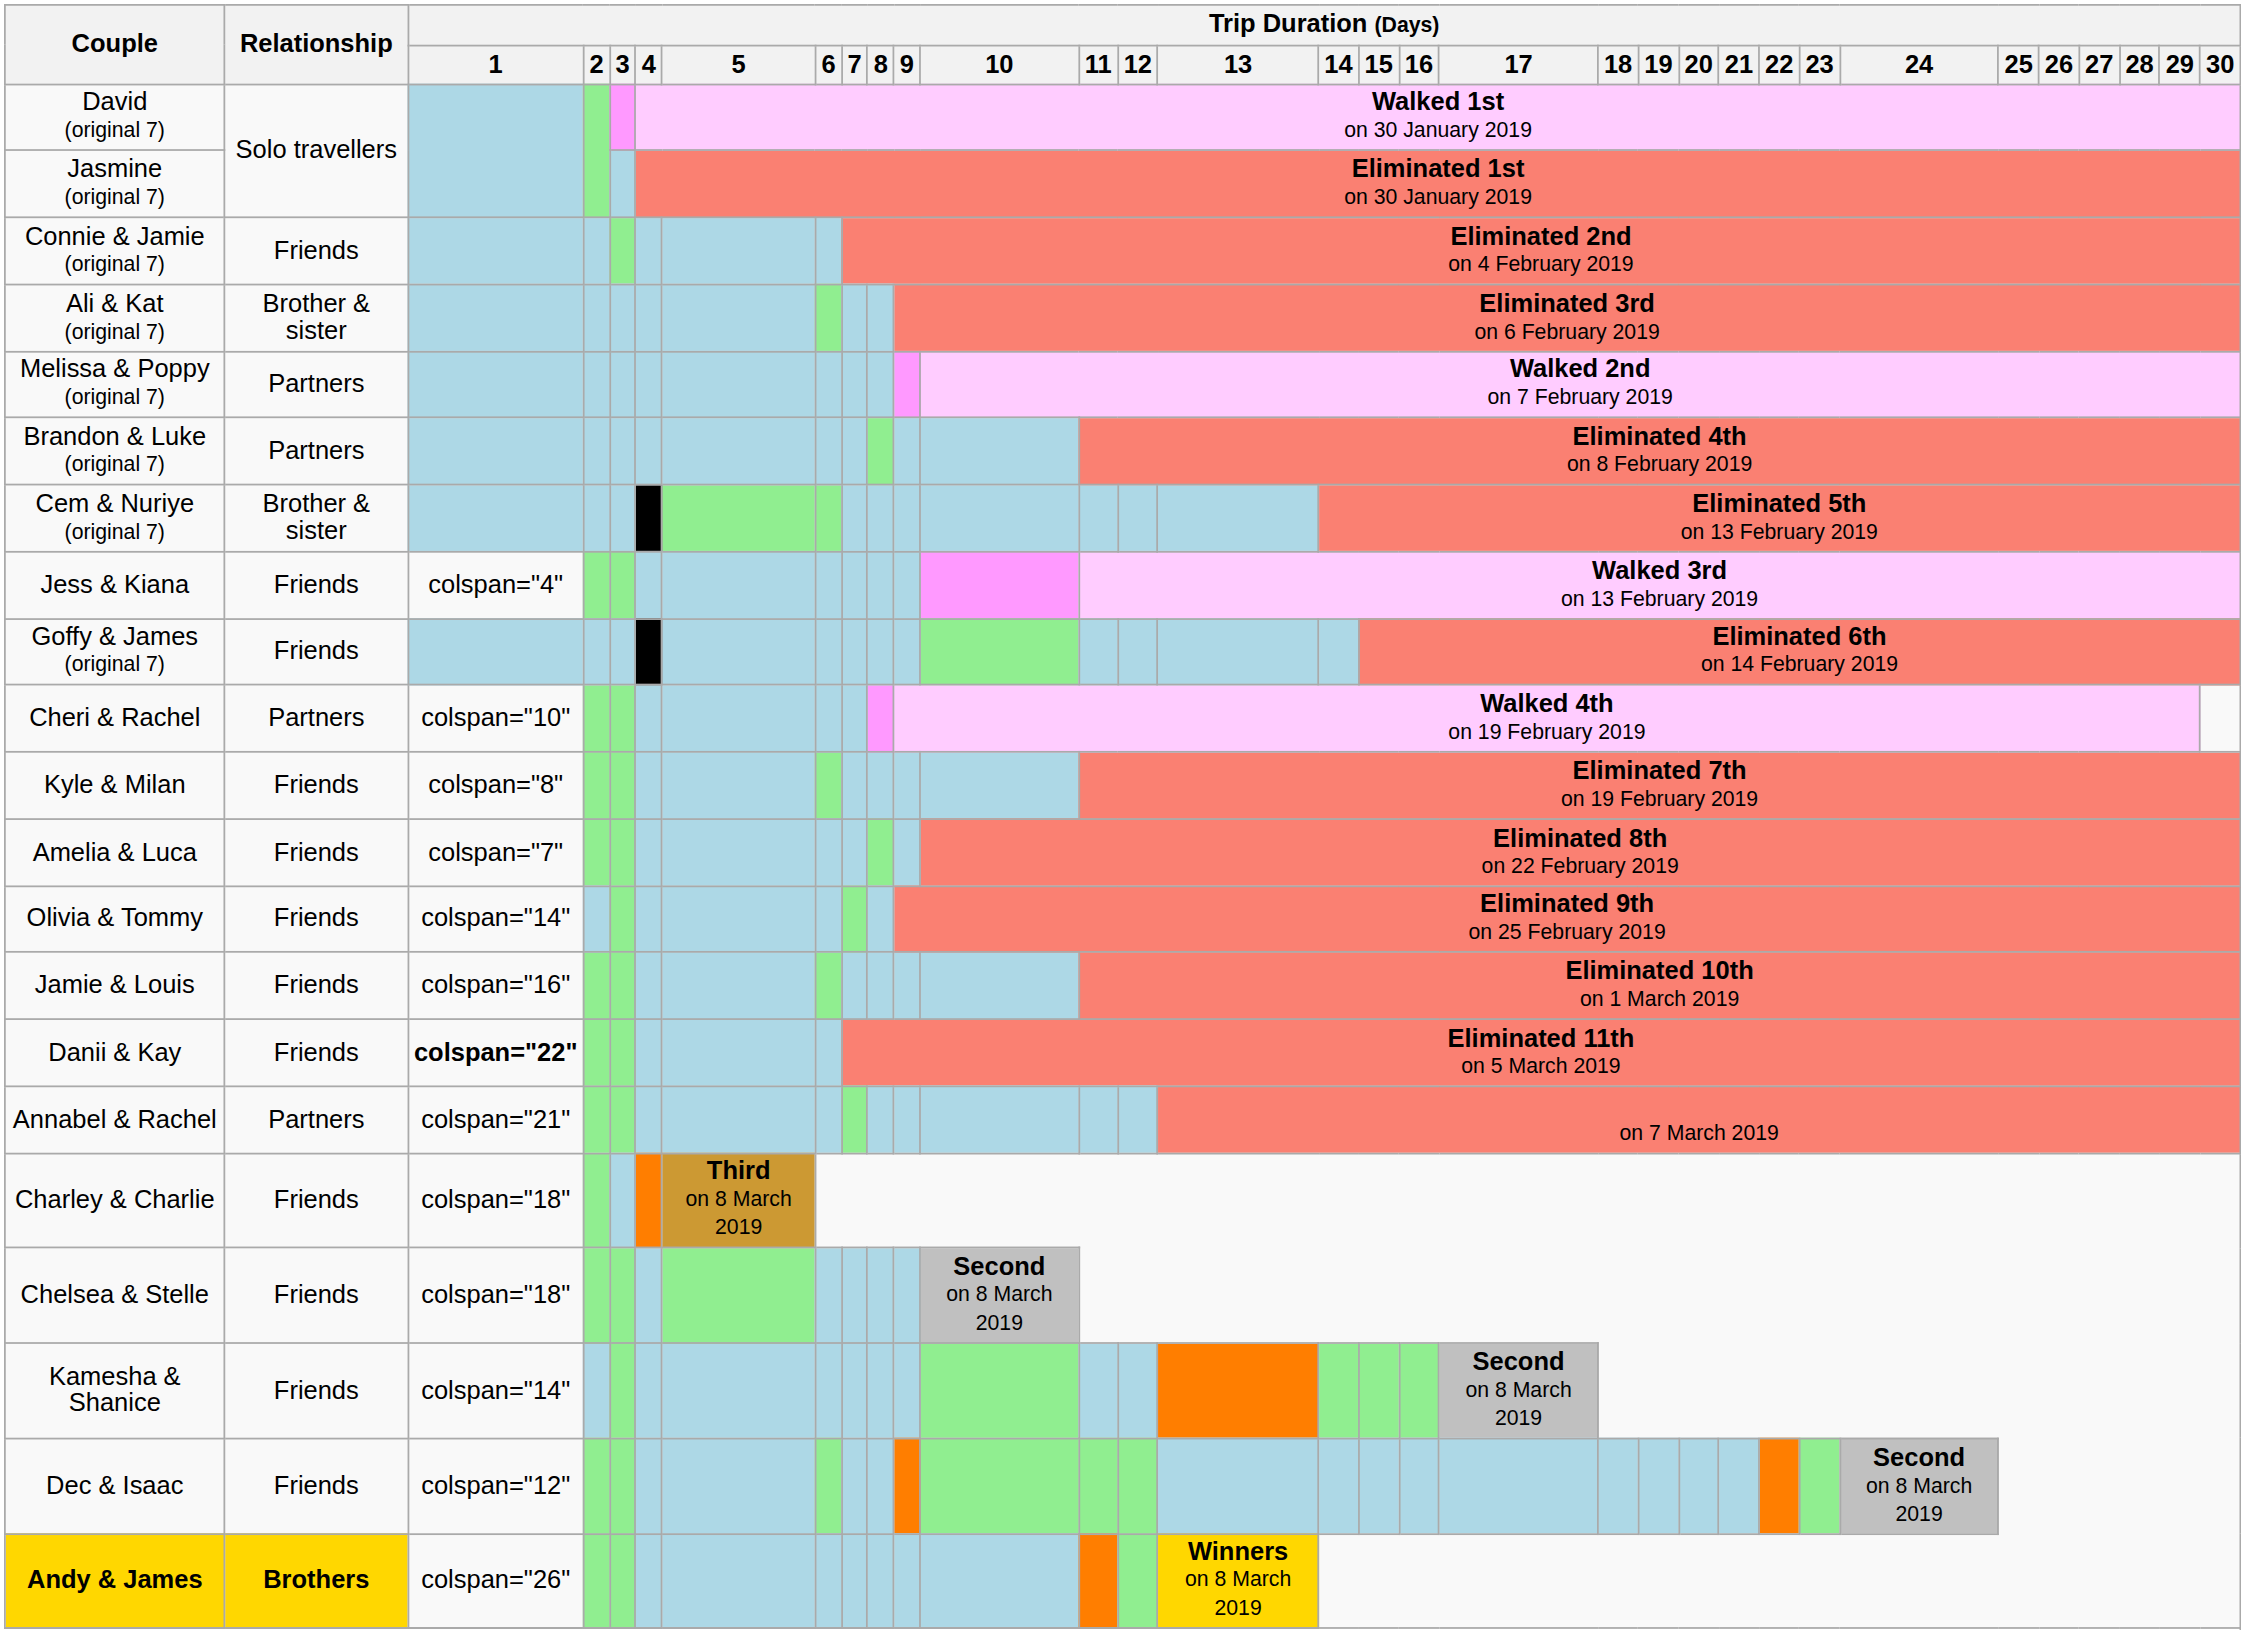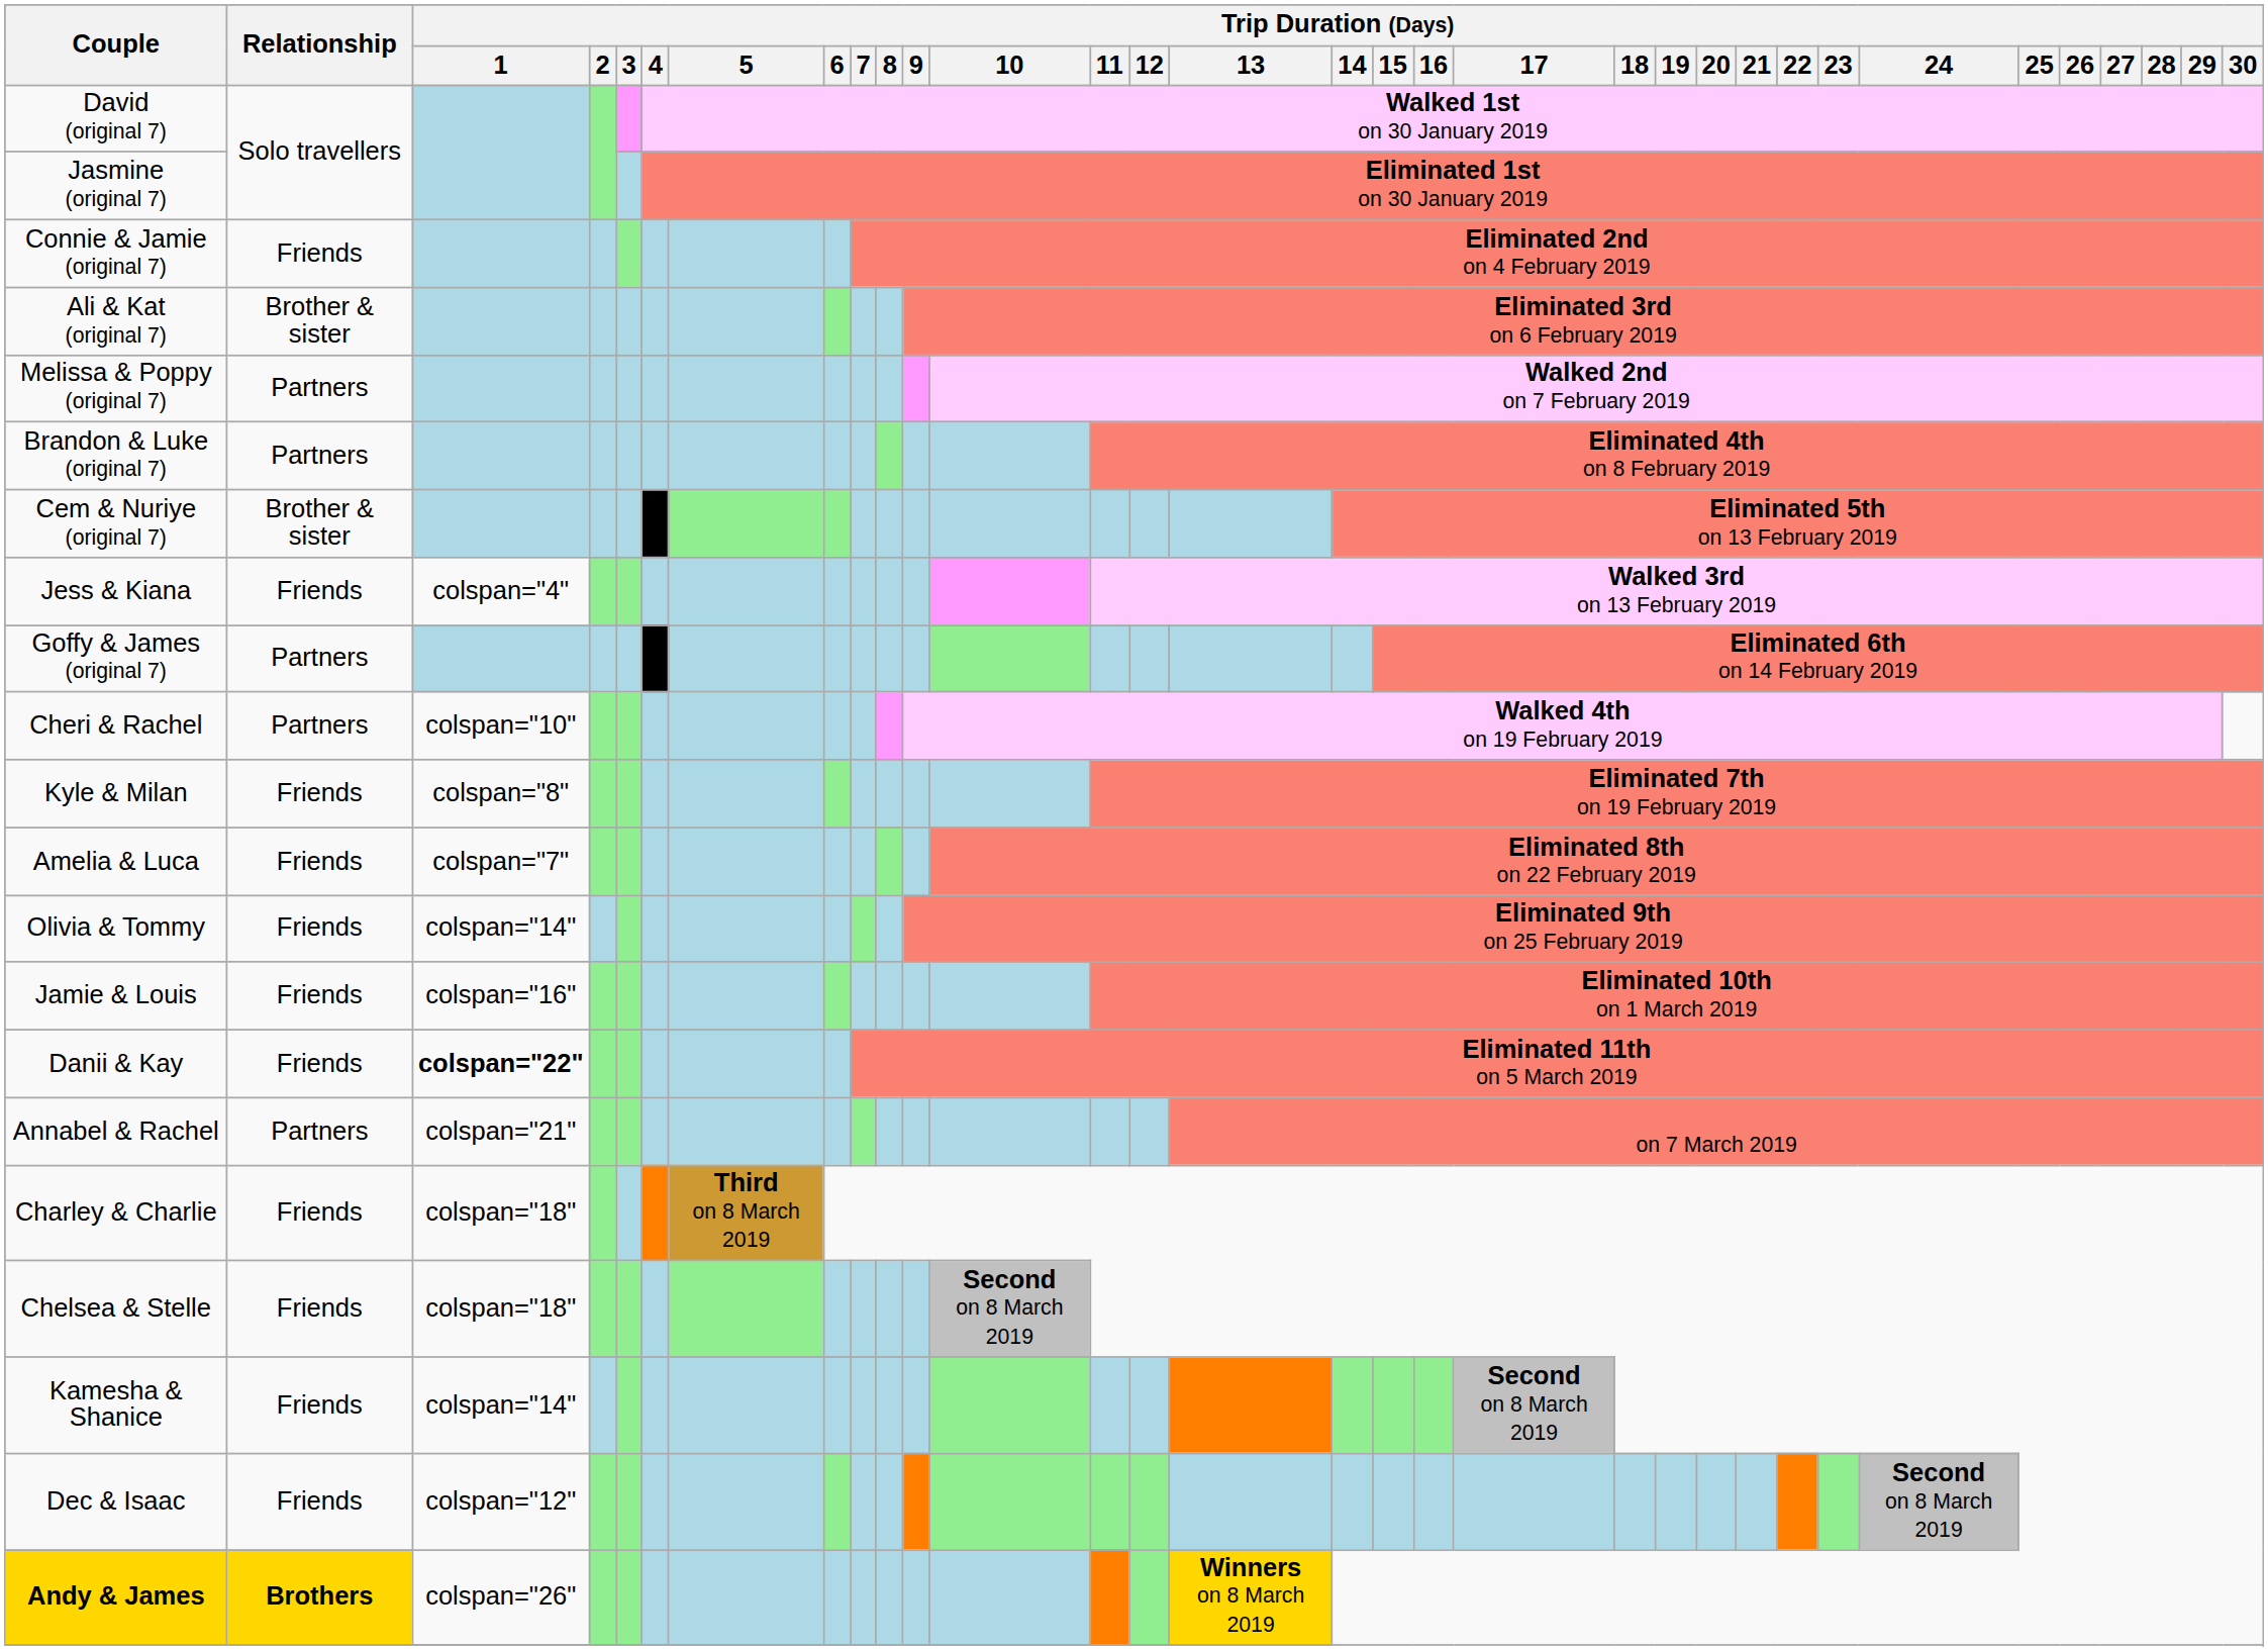Goffy & James (original 7) | Relationship: Friends -> Partners
